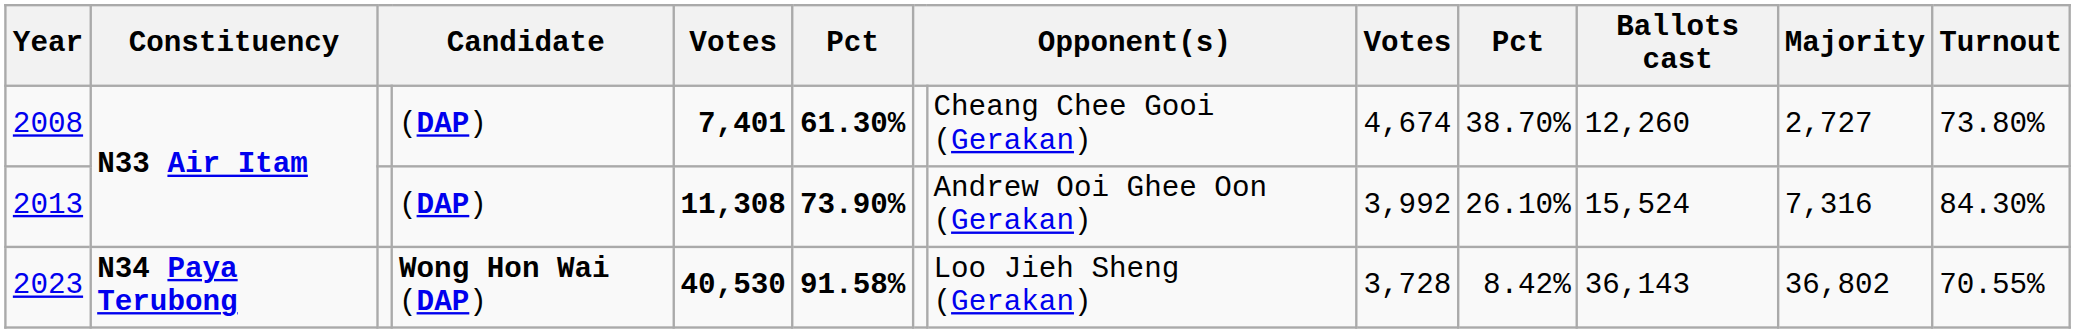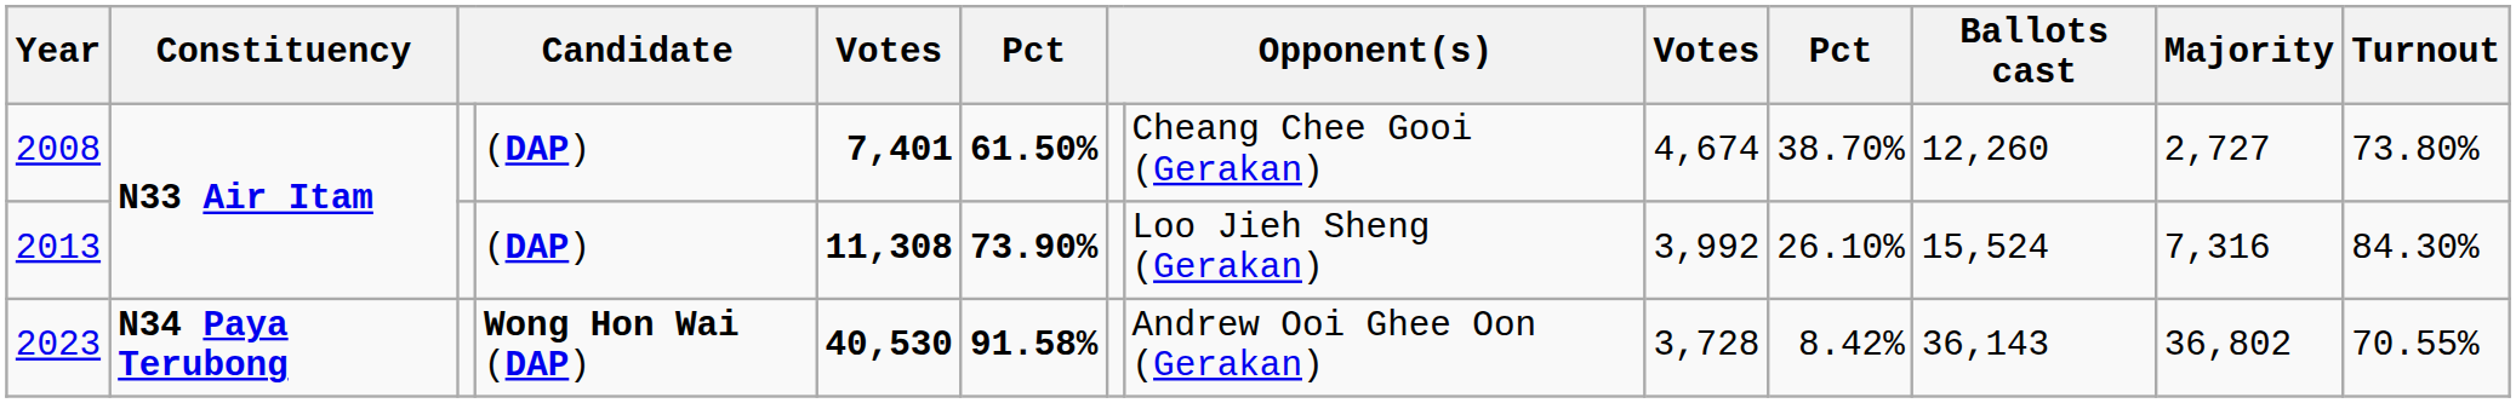2008 | column 6: 61.30% -> 61.50%
2013 | column 8: Andrew Ooi Ghee Oon (Gerakan) -> Loo Jieh Sheng (Gerakan)
2023 | column 8: Loo Jieh Sheng (Gerakan) -> Andrew Ooi Ghee Oon (Gerakan)
